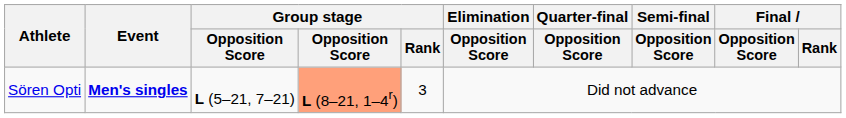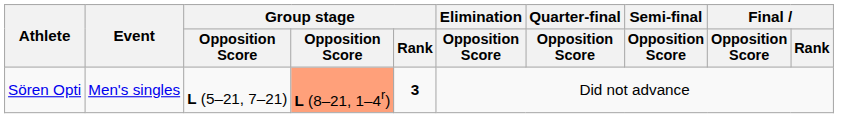Sören Opti | Event: bold -> normal
Sören Opti | Group stage / Rank: normal -> bold
